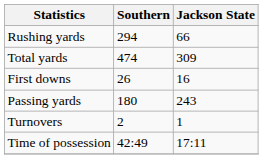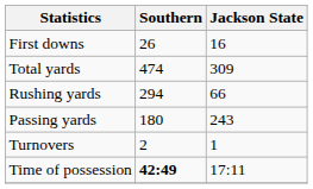rows swapped: First downs <-> Rushing yards
Time of possession | Southern: normal -> bold
